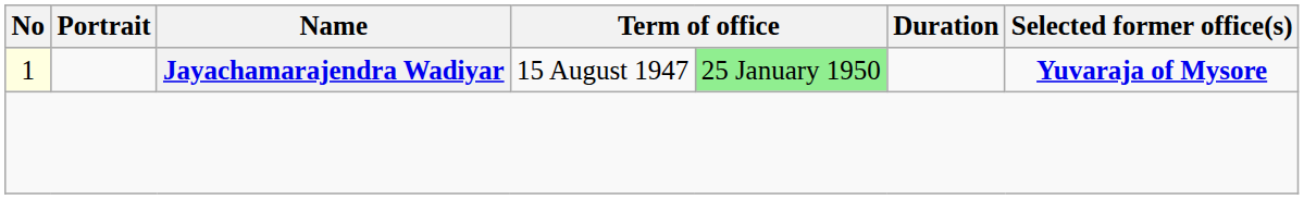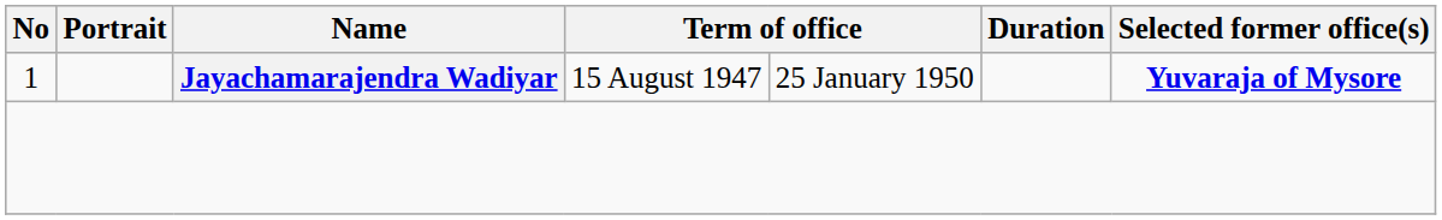Jayachamarajendra Wadiyar | No: lightyellow background -> no background
Jayachamarajendra Wadiyar | column 5: lightgreen background -> no background
